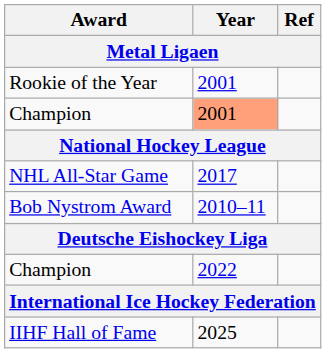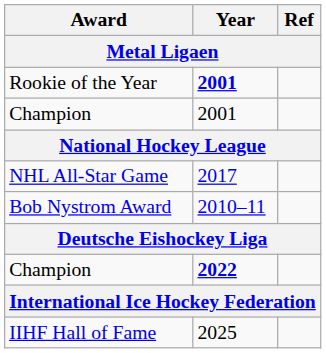Rookie of the Year | Year: normal -> bold
Champion / 2001 | Year: lightsalmon background -> no background
Champion / 2022 | Year: normal -> bold
